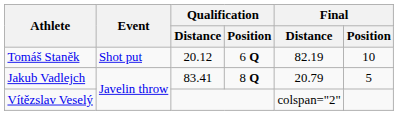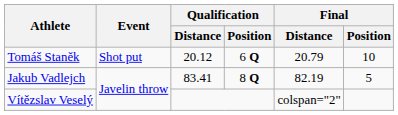Tomáš Staněk | Final / Distance: 82.19 -> 20.79
Jakub Vadlejch | Final / Distance: 20.79 -> 82.19
